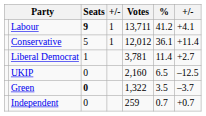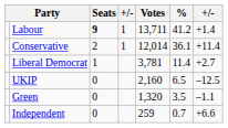Labour | column 7: +4.1 -> +1.4
Conservative | Seats: 5 -> 2
Conservative | Votes: 12,012 -> 12,014
Green | Seats: bold -> normal
Green | Votes: 1,322 -> 1,320
Green | column 7: –3.7 -> –1.1
Independent | column 7: +0.7 -> +6.6
